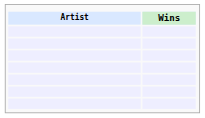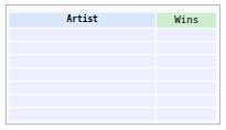Artist | column 2: bold -> normal
